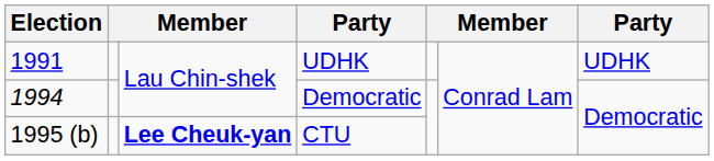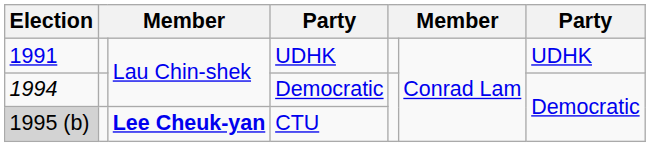CTU | Election: no background -> lightgrey background
